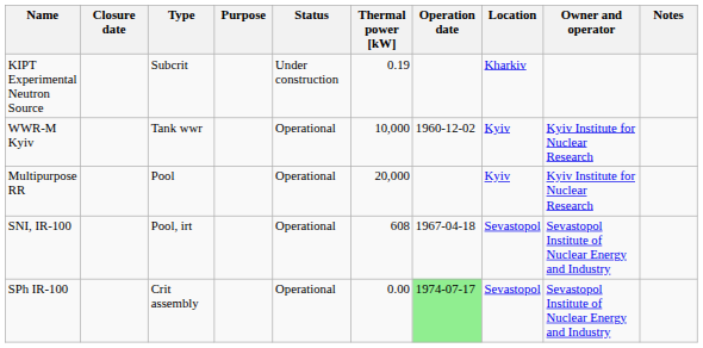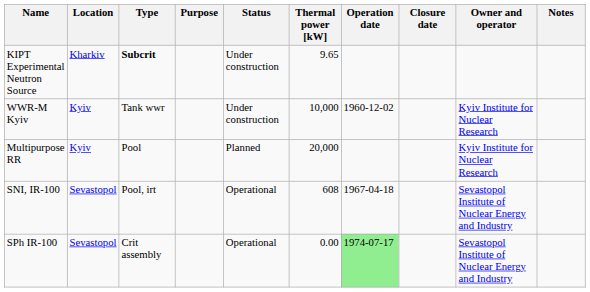columns swapped: Location <-> Closure date
KIPT Experimental Neutron Source | Type: normal -> bold
KIPT Experimental Neutron Source | Thermal power [kW]: 0.19 -> 9.65
WWR-M Kyiv | Status: Operational -> Under construction
Multipurpose RR | Status: Operational -> Planned
